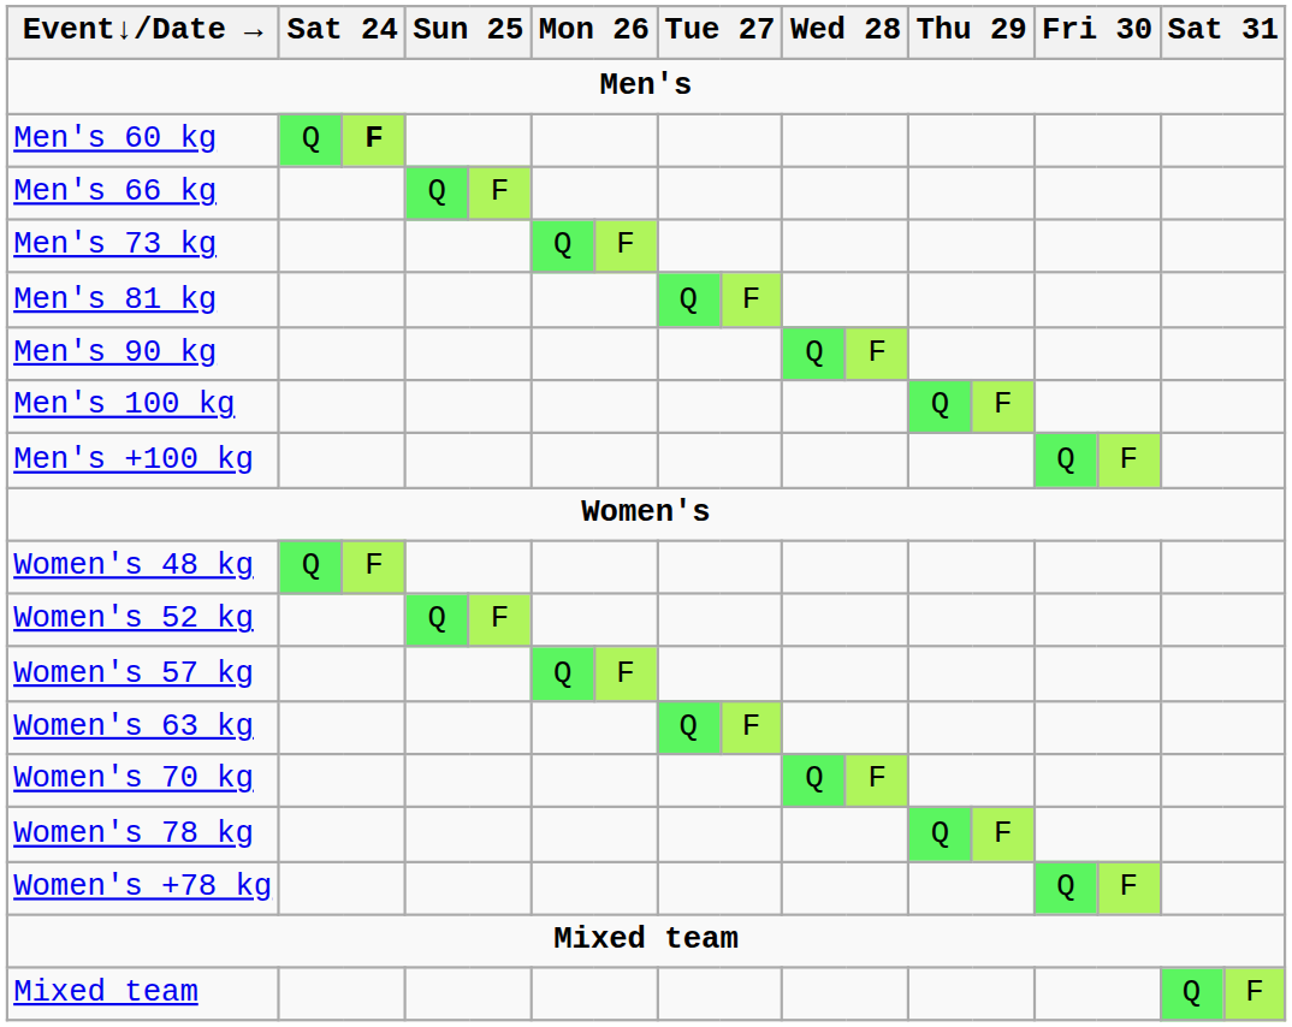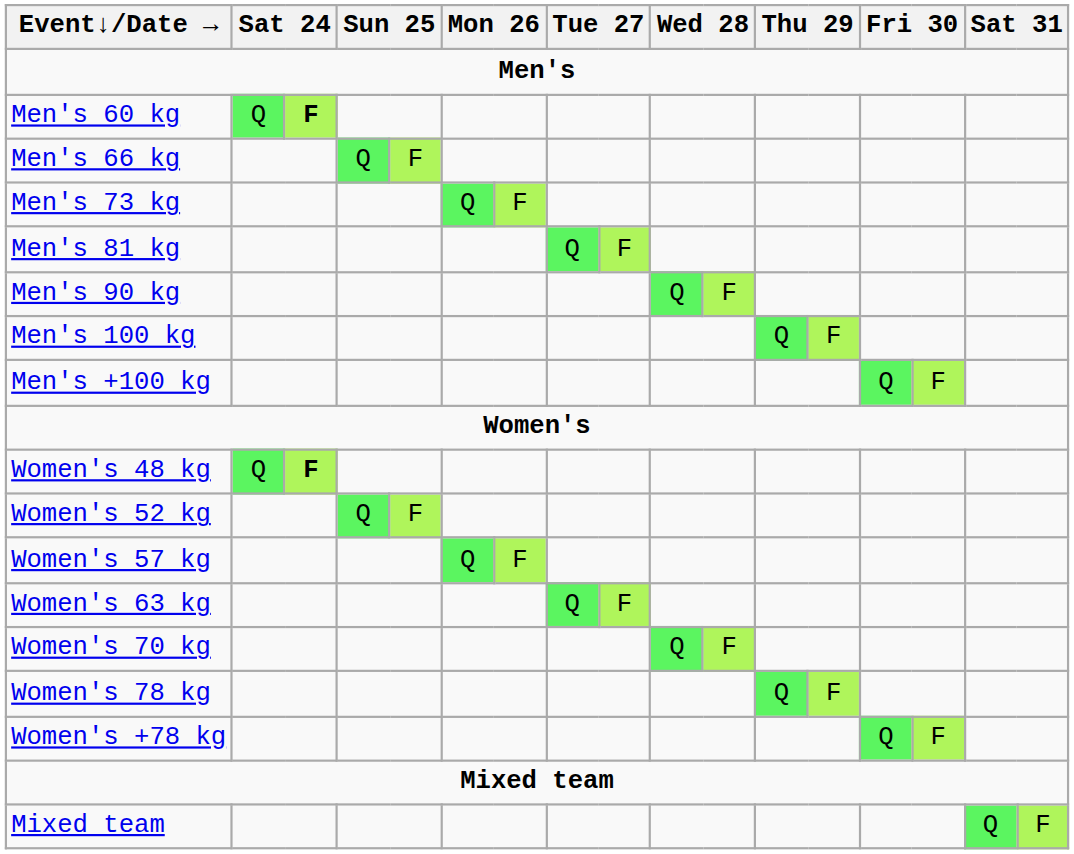Women's 48 kg | column 3: normal -> bold
